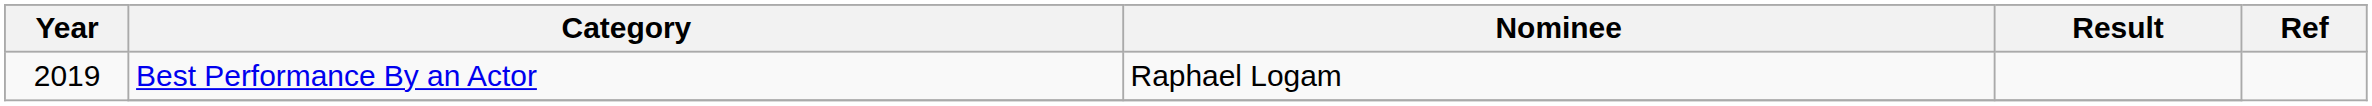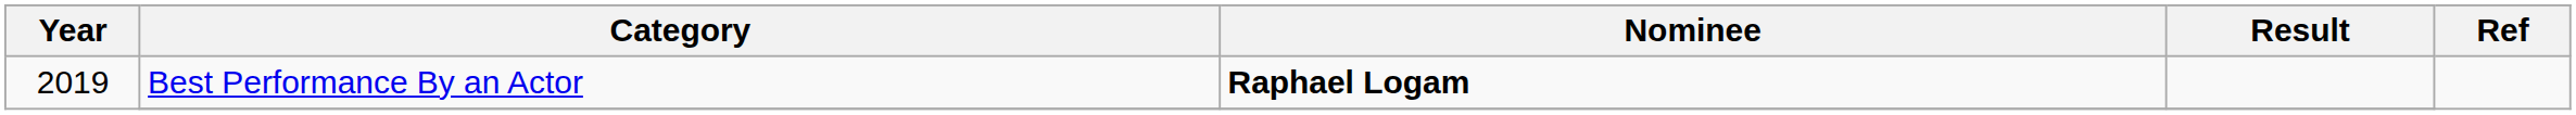Best Performance By an Actor | Nominee: normal -> bold
